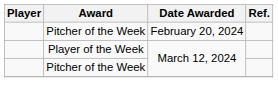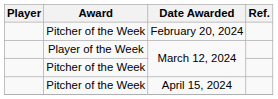+ row: Pitcher of the Week | April 15, 2024
